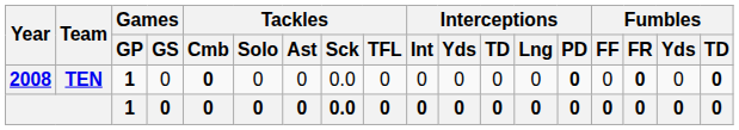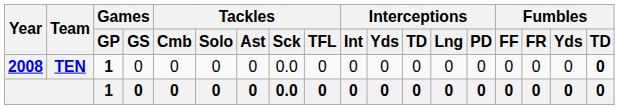TEN | Tackles / Cmb: bold -> normal
TEN | Interceptions / PD: bold -> normal
TEN | Fumbles / FR: bold -> normal
